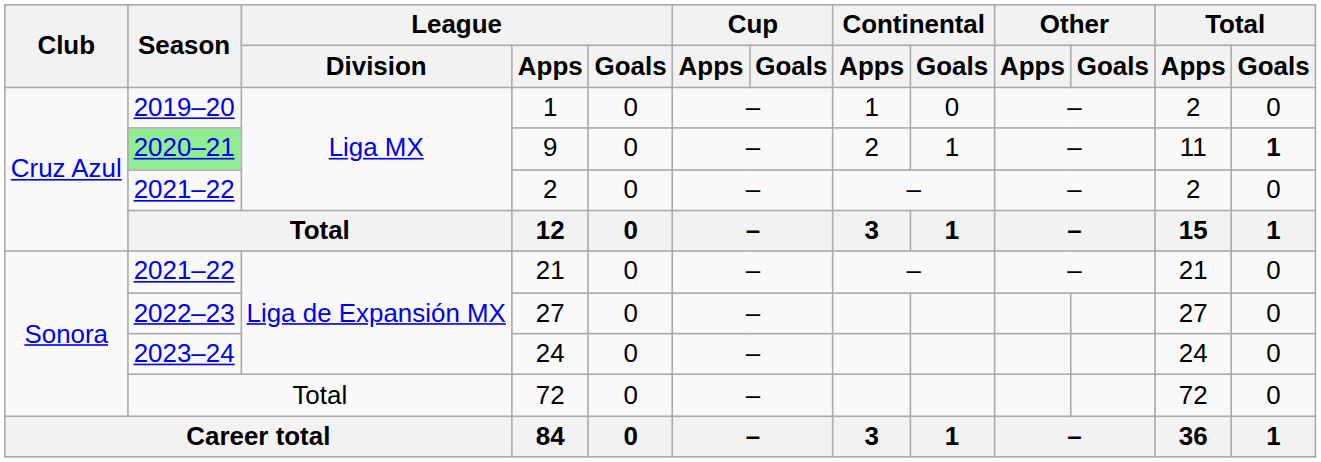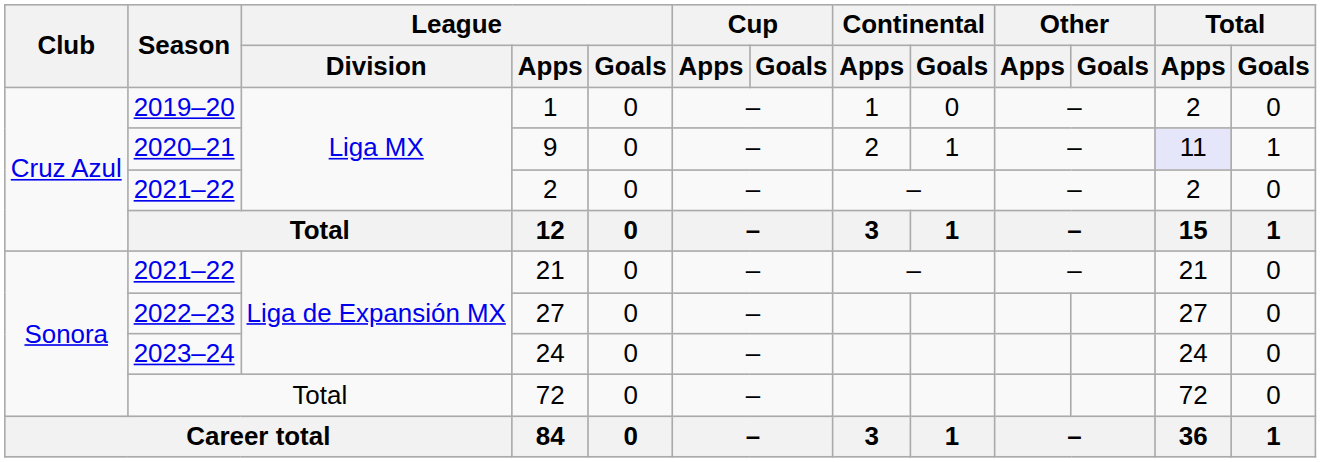9 | Season: lightgreen background -> no background
9 | Total / Apps: no background -> lavender background
9 | Total / Goals: bold -> normal
